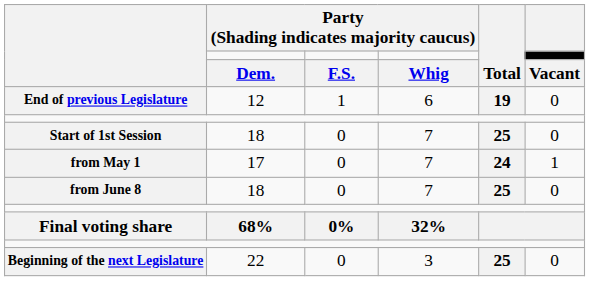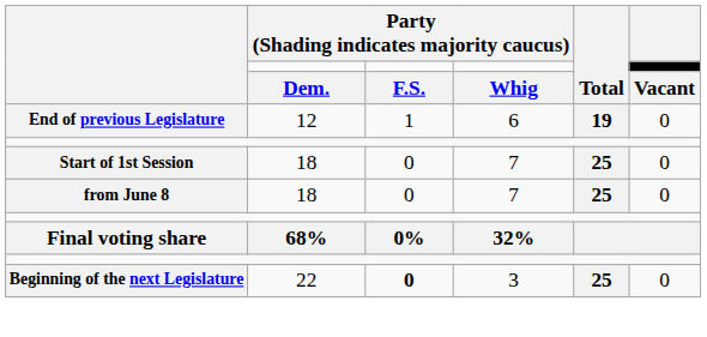- row: from May 1 | 17 | 0 | 7 | 24 | 1
Beginning of the next Legislature | column 3: normal -> bold
